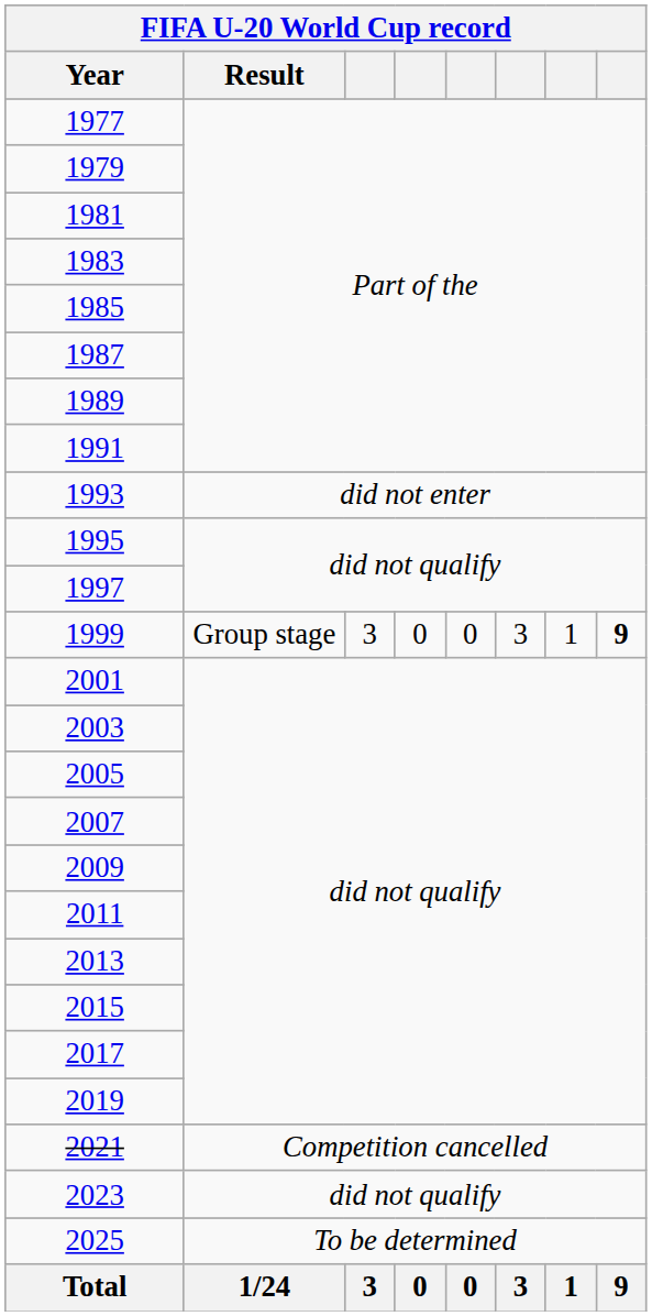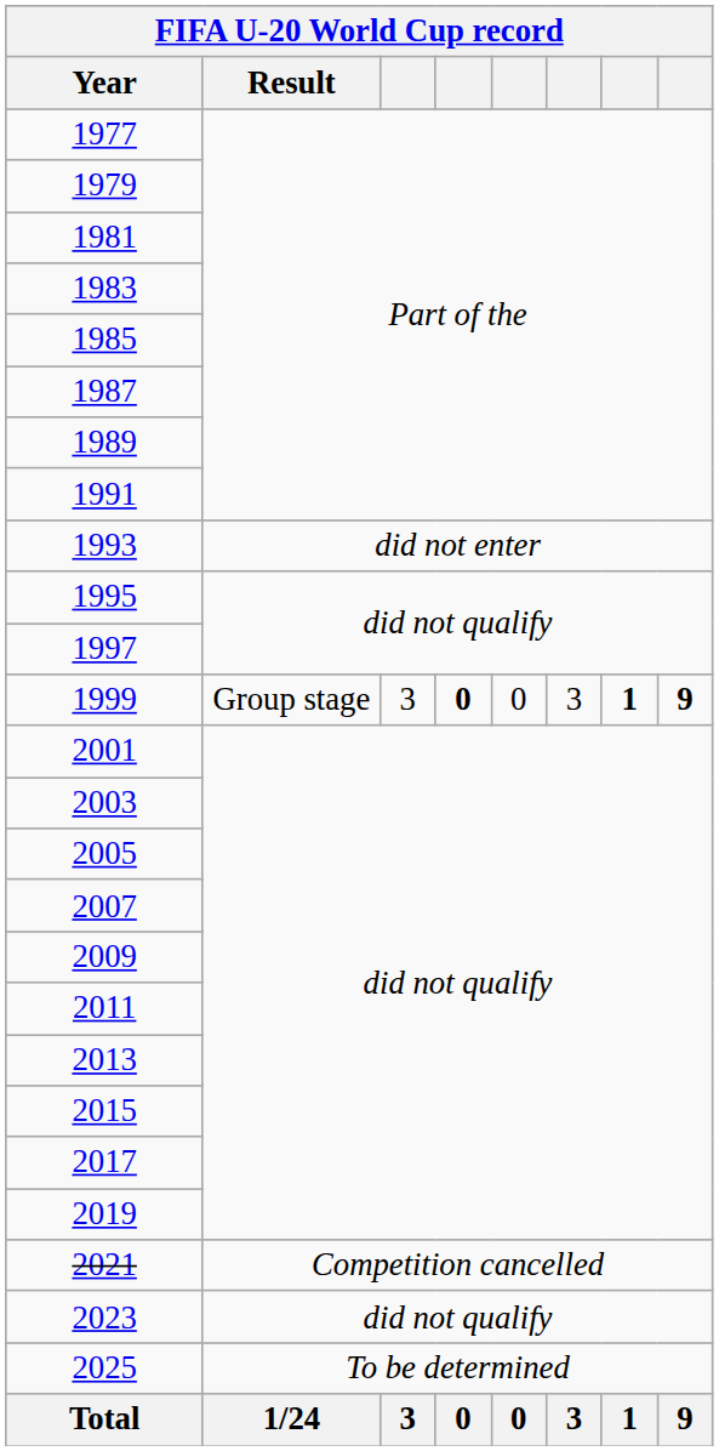1999 | column 4: normal -> bold
1999 | column 7: normal -> bold
